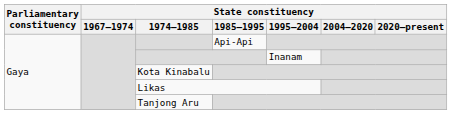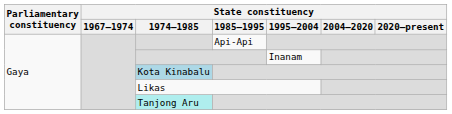Kota Kinabalu | State constituency / 1974–1985: no background -> lightblue background
Tanjong Aru | State constituency / 1974–1985: no background -> paleturquoise background
